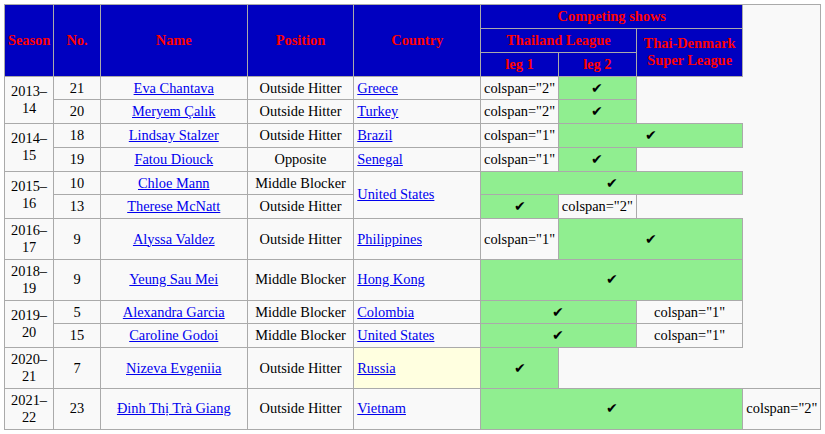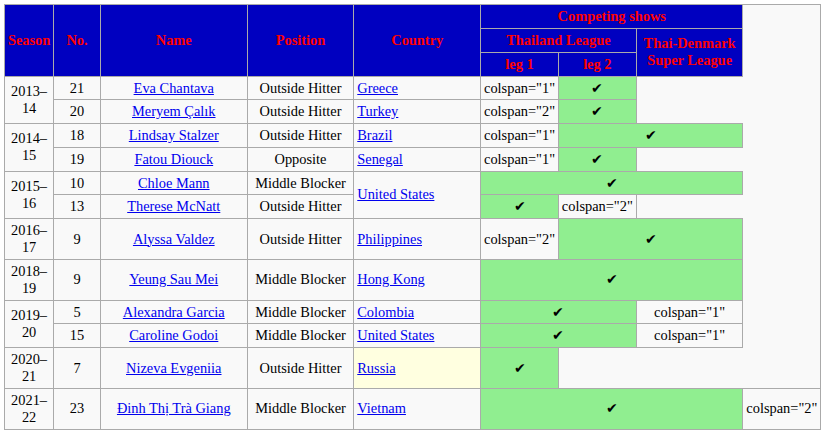Eva Chantava | column 6: colspan="2" -> colspan="1"
Alyssa Valdez | column 6: colspan="1" -> colspan="2"
Đinh Thị Trà Giang | column 4: Outside Hitter -> Middle Blocker
